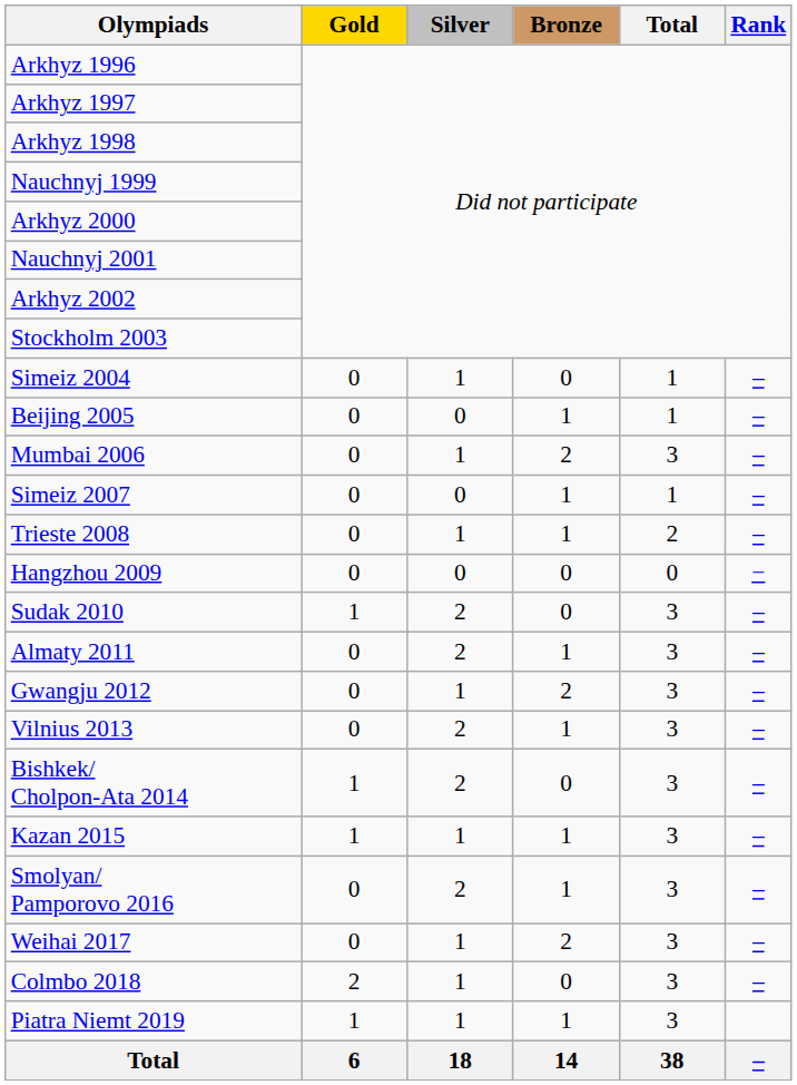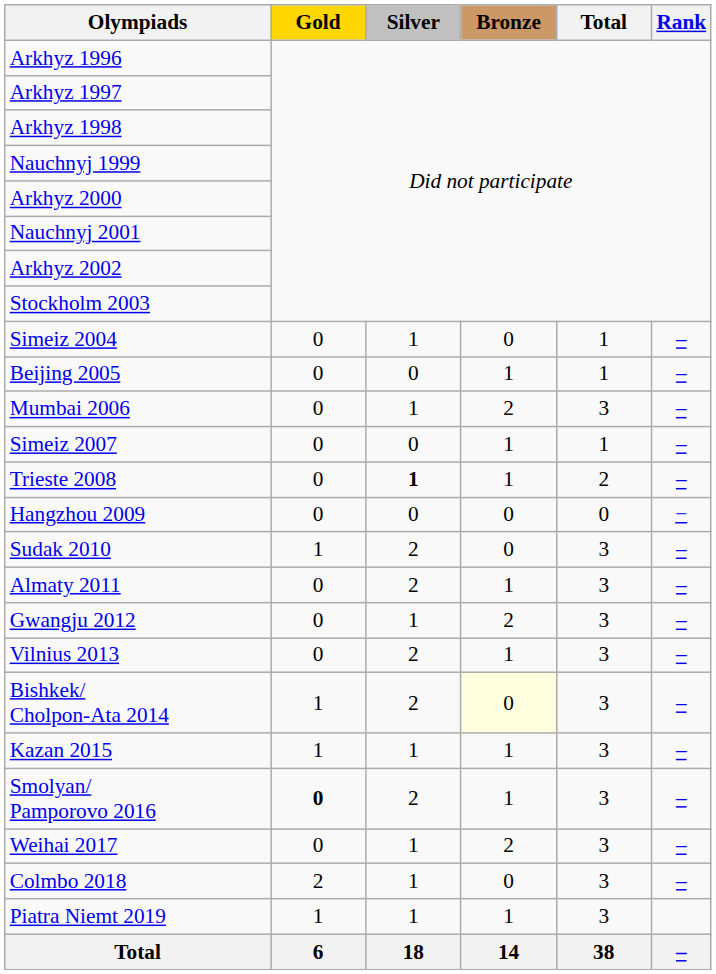Trieste 2008 | Silver: normal -> bold
Bishkek/ Cholpon-Ata 2014 | Bronze: no background -> lightyellow background
Smolyan/ Pamporovo 2016 | Gold: normal -> bold
